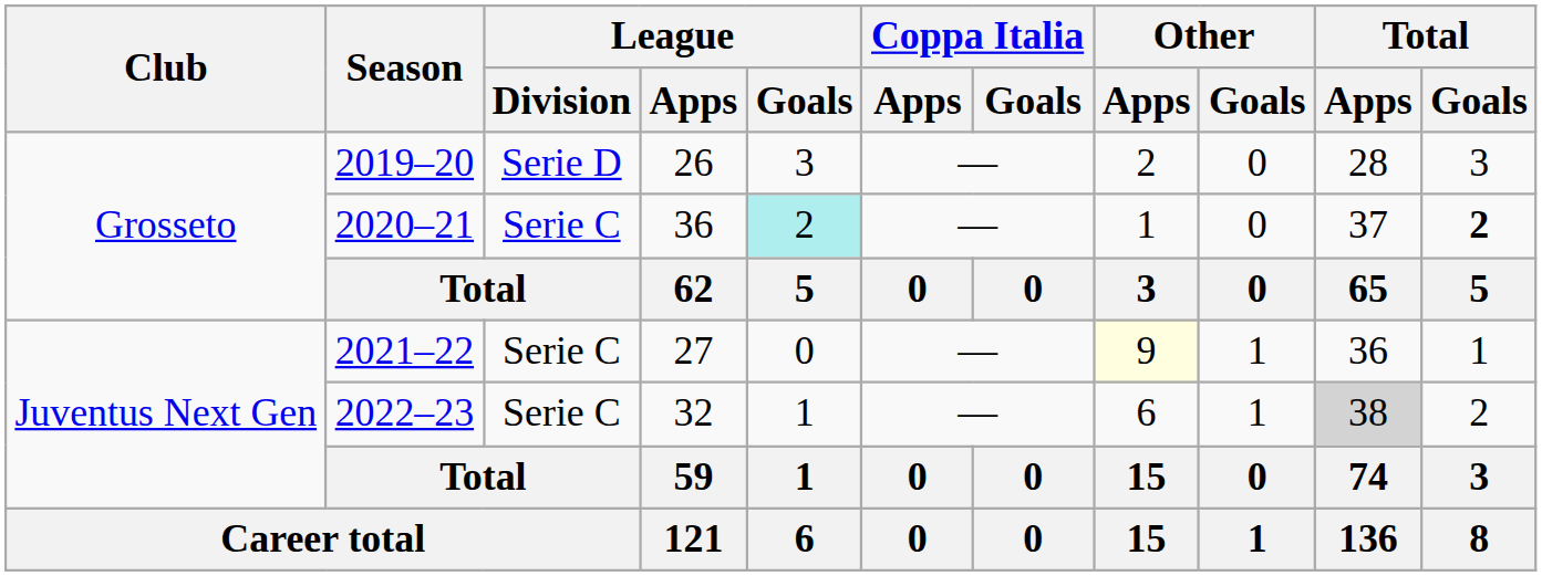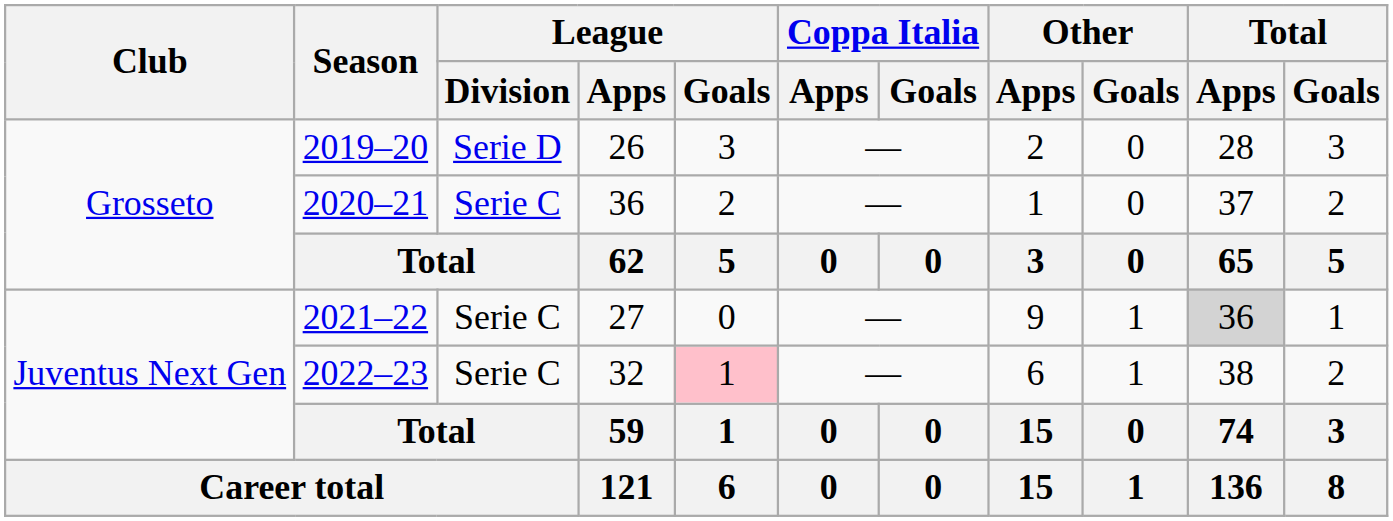2020–21 | League / Goals: paleturquoise background -> no background
2020–21 | Total / Goals: bold -> normal
2021–22 | Other / Apps: lightyellow background -> no background
2021–22 | Total / Apps: no background -> lightgrey background
2022–23 | League / Goals: no background -> pink background
2022–23 | Total / Apps: lightgrey background -> no background
